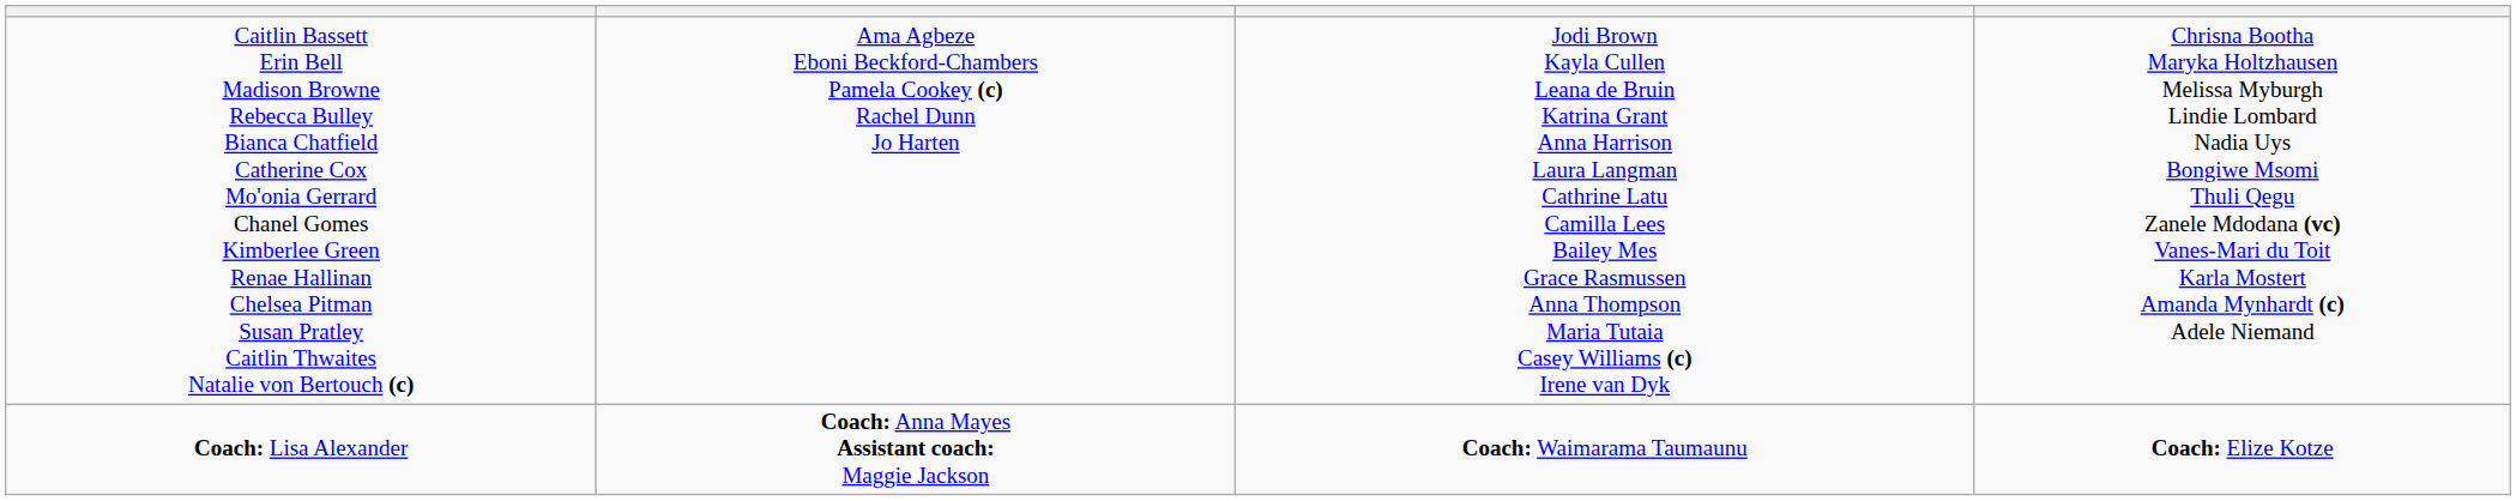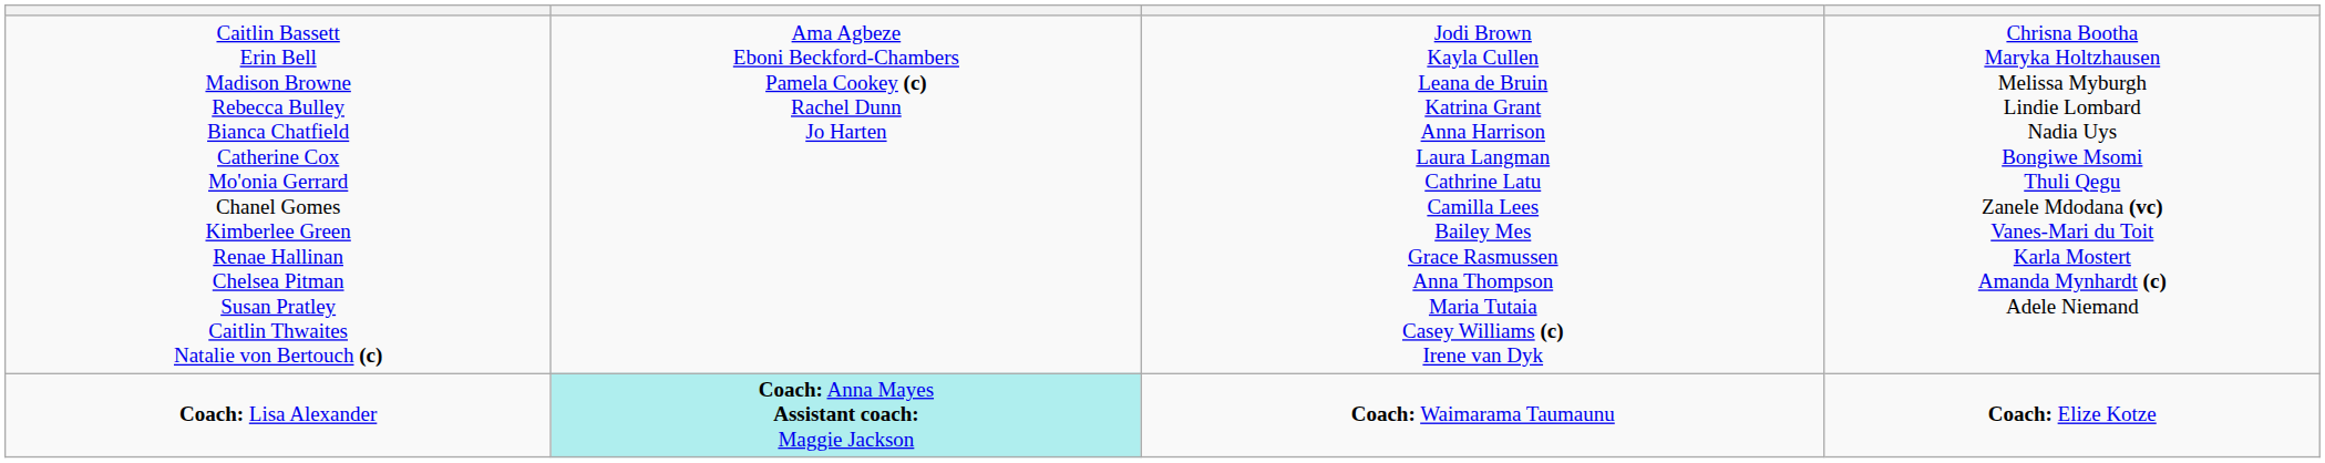Coach: Lisa Alexander | column 2: no background -> paleturquoise background
